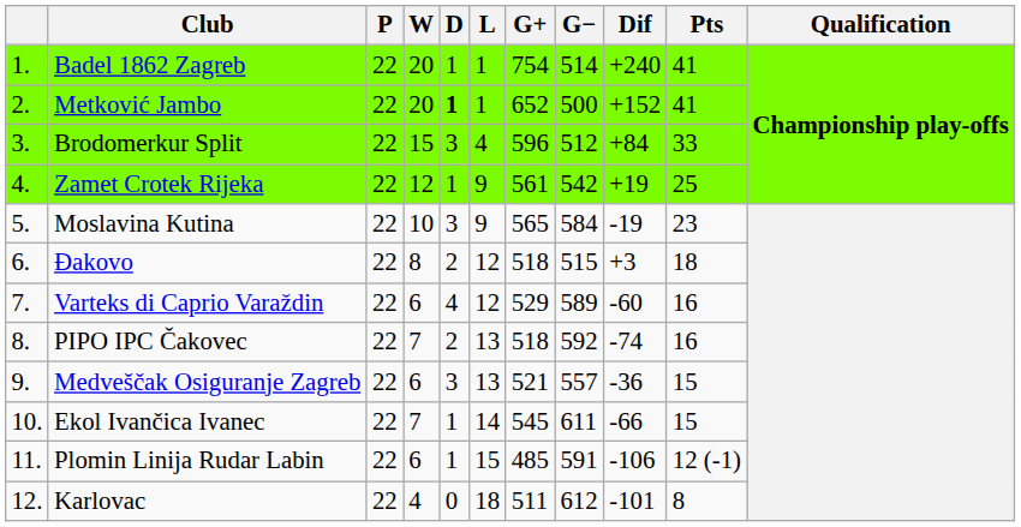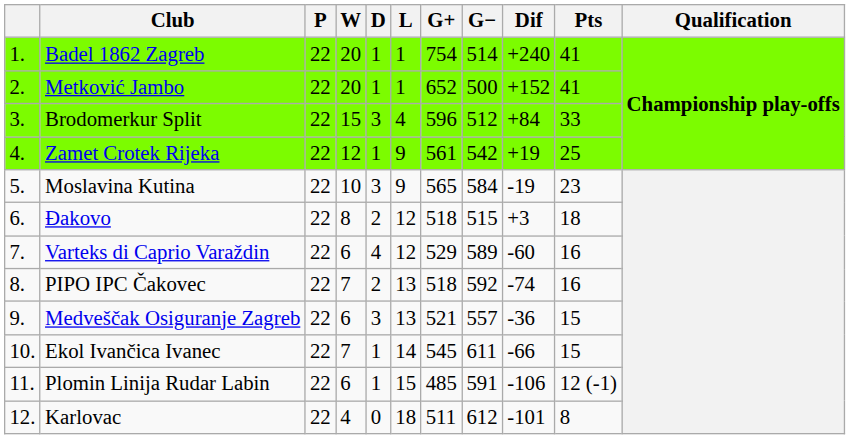Metković Jambo | D: bold -> normal
